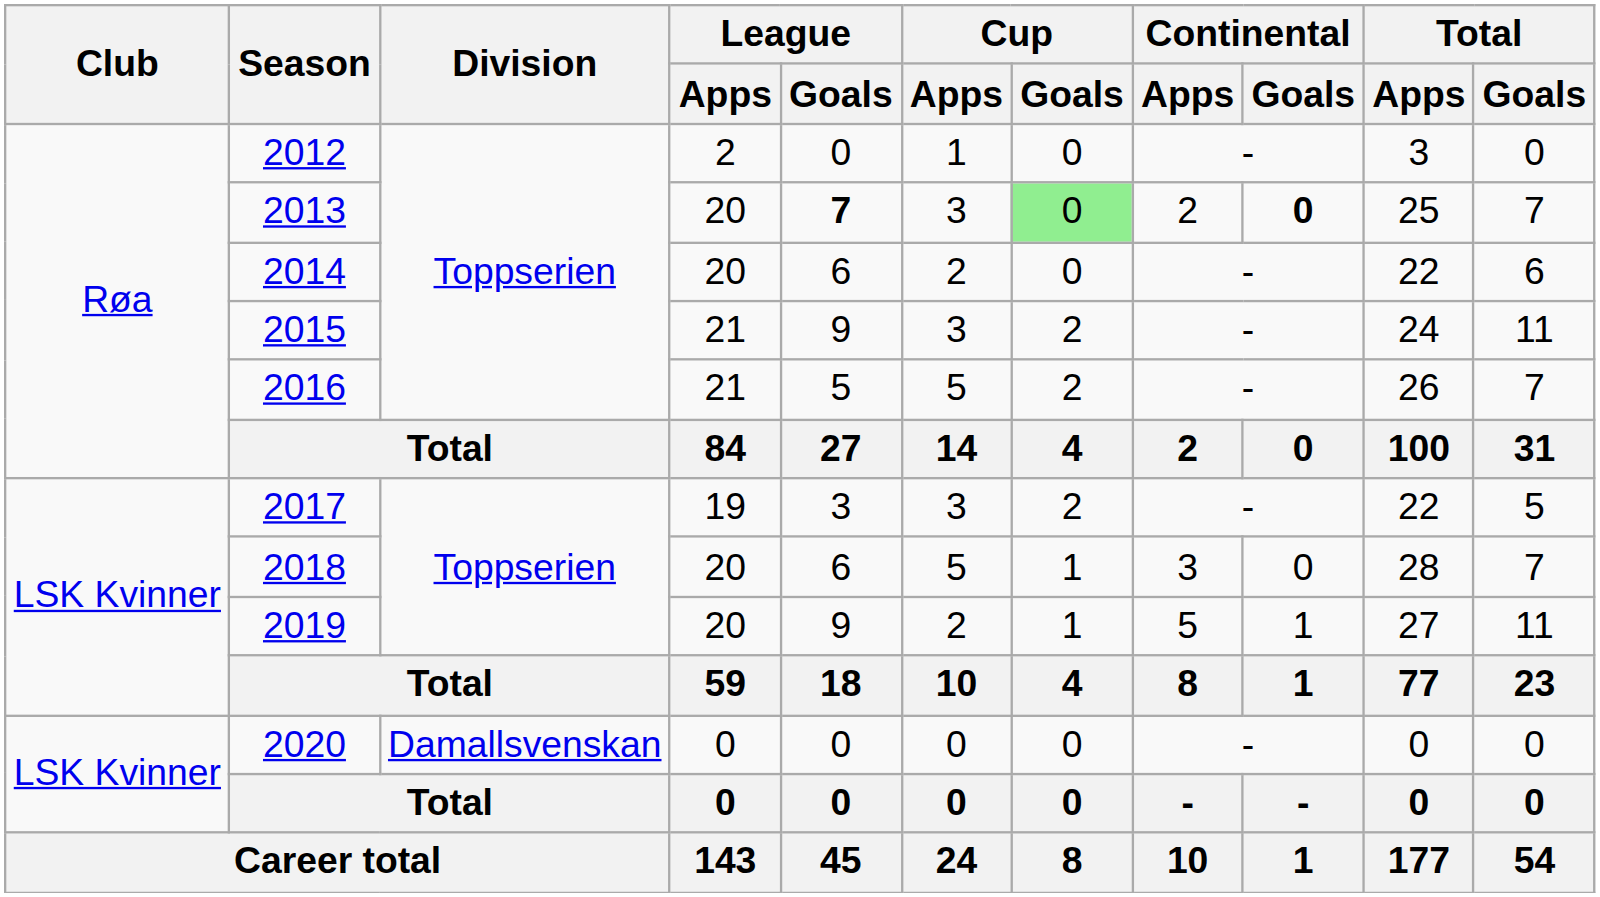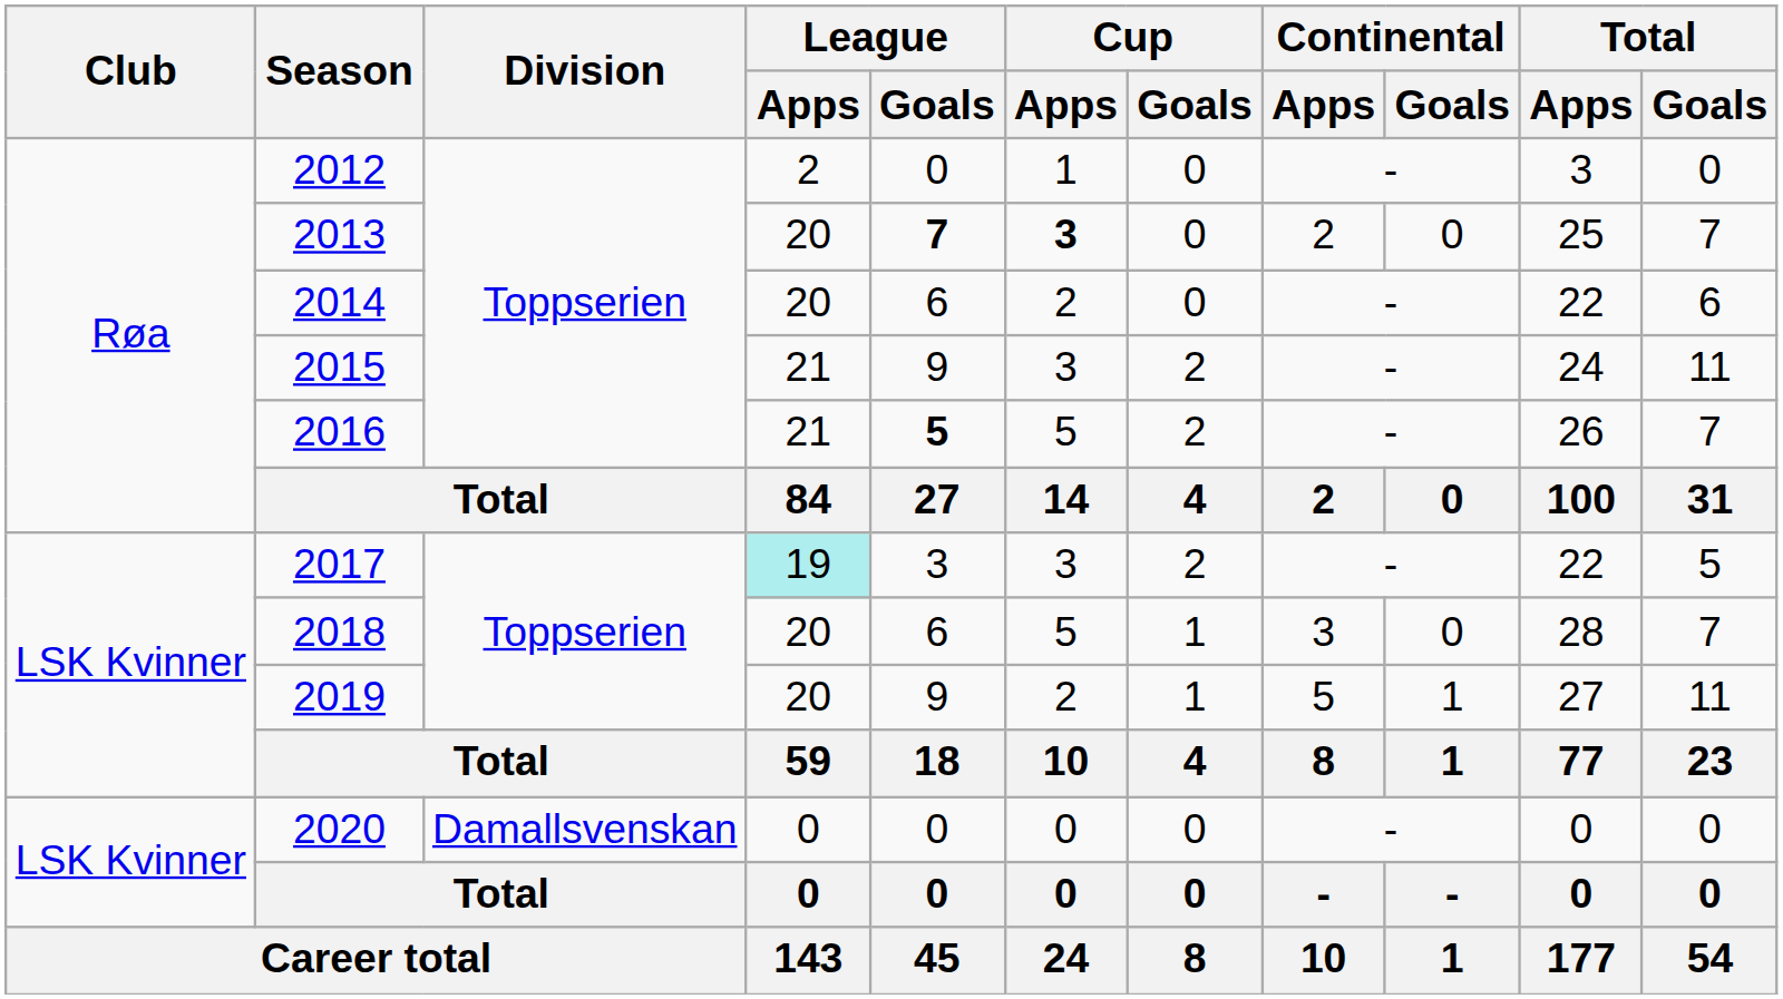2013 | Cup / Apps: normal -> bold
2013 | Cup / Goals: lightgreen background -> no background
2013 | Continental / Goals: bold -> normal
2016 | League / Goals: normal -> bold
2017 | League / Apps: no background -> paleturquoise background
